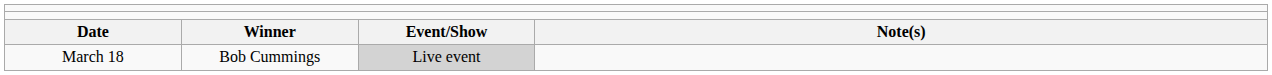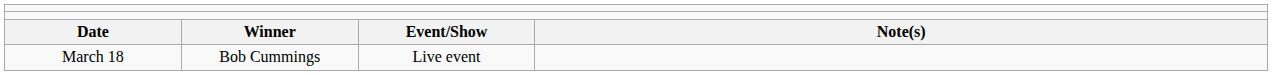March 18 | column 3: lightgrey background -> no background
